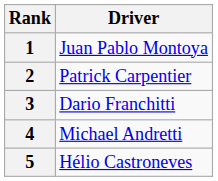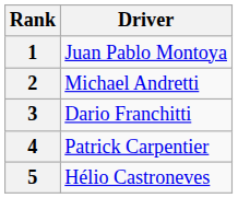2 | Driver: Patrick Carpentier -> Michael Andretti
4 | Driver: Michael Andretti -> Patrick Carpentier
